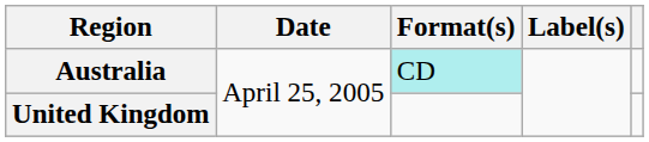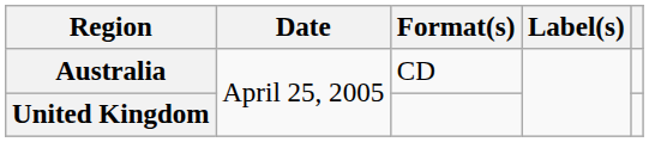Australia | Format(s): paleturquoise background -> no background
